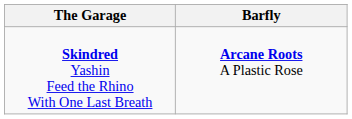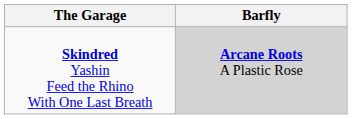Skindred Yashin Feed the Rhino With One Last Breath | Barfly: no background -> lightgrey background
